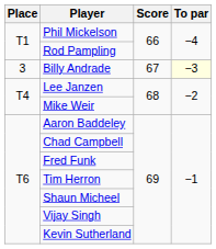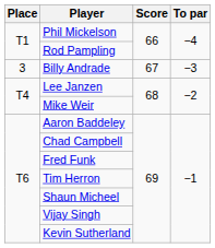Billy Andrade | To par: lightyellow background -> no background
